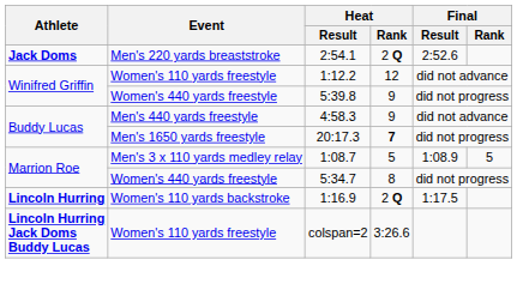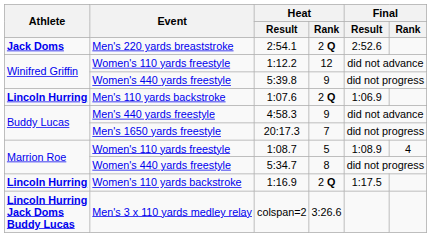+ row: Lincoln Hurring | Men's 110 yards backstroke | 1:07.6 | 2 Q | 1:06.9
20:17.3 | Heat / Rank: bold -> normal
1:08.7 | Event: Men's 3 x 110 yards medley relay -> Women's 110 yards freestyle
1:08.7 | Final / Rank: 5 -> 4
colspan=2 | Event: Women's 110 yards freestyle -> Men's 3 x 110 yards medley relay
